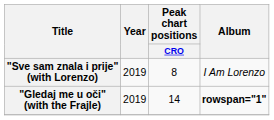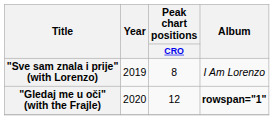"Gledaj me u oči" (with the Frajle) | Year: 2019 -> 2020
"Gledaj me u oči" (with the Frajle) | Peak chart positions / CRO: 14 -> 12
